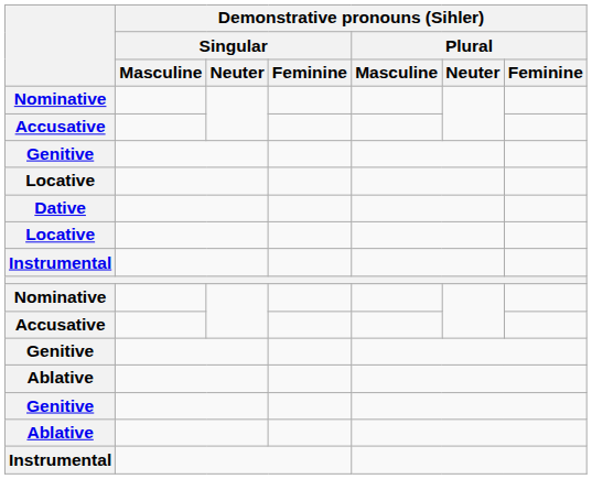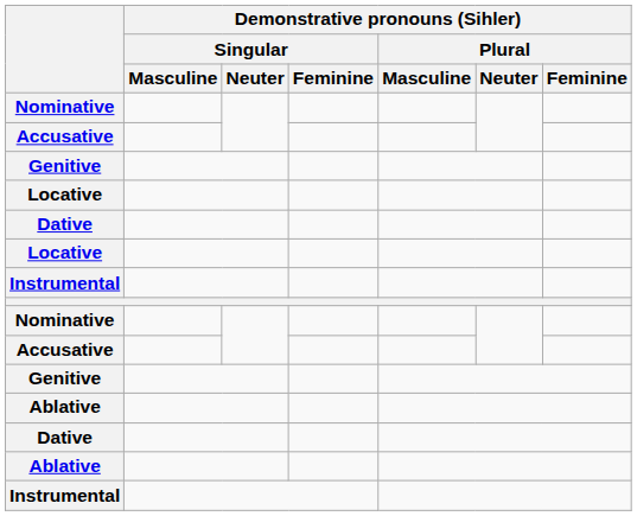row 16 | column 1: Genitive -> Dative
